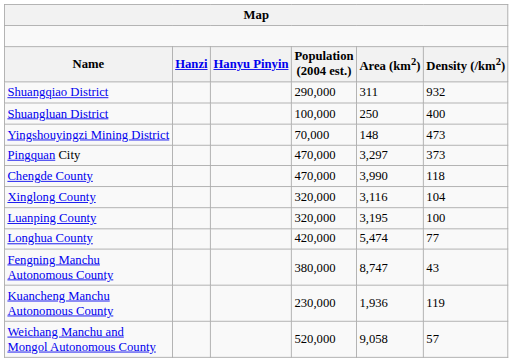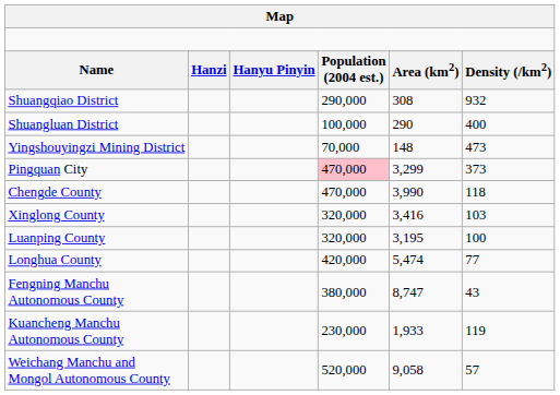Shuangqiao District | column 5: 311 -> 308
Shuangluan District | column 5: 250 -> 290
Pingquan City | column 4: no background -> pink background
Pingquan City | column 5: 3,297 -> 3,299
Xinglong County | column 5: 3,116 -> 3,416
Xinglong County | column 6: 104 -> 103
Kuancheng Manchu Autonomous County | column 5: 1,936 -> 1,933
